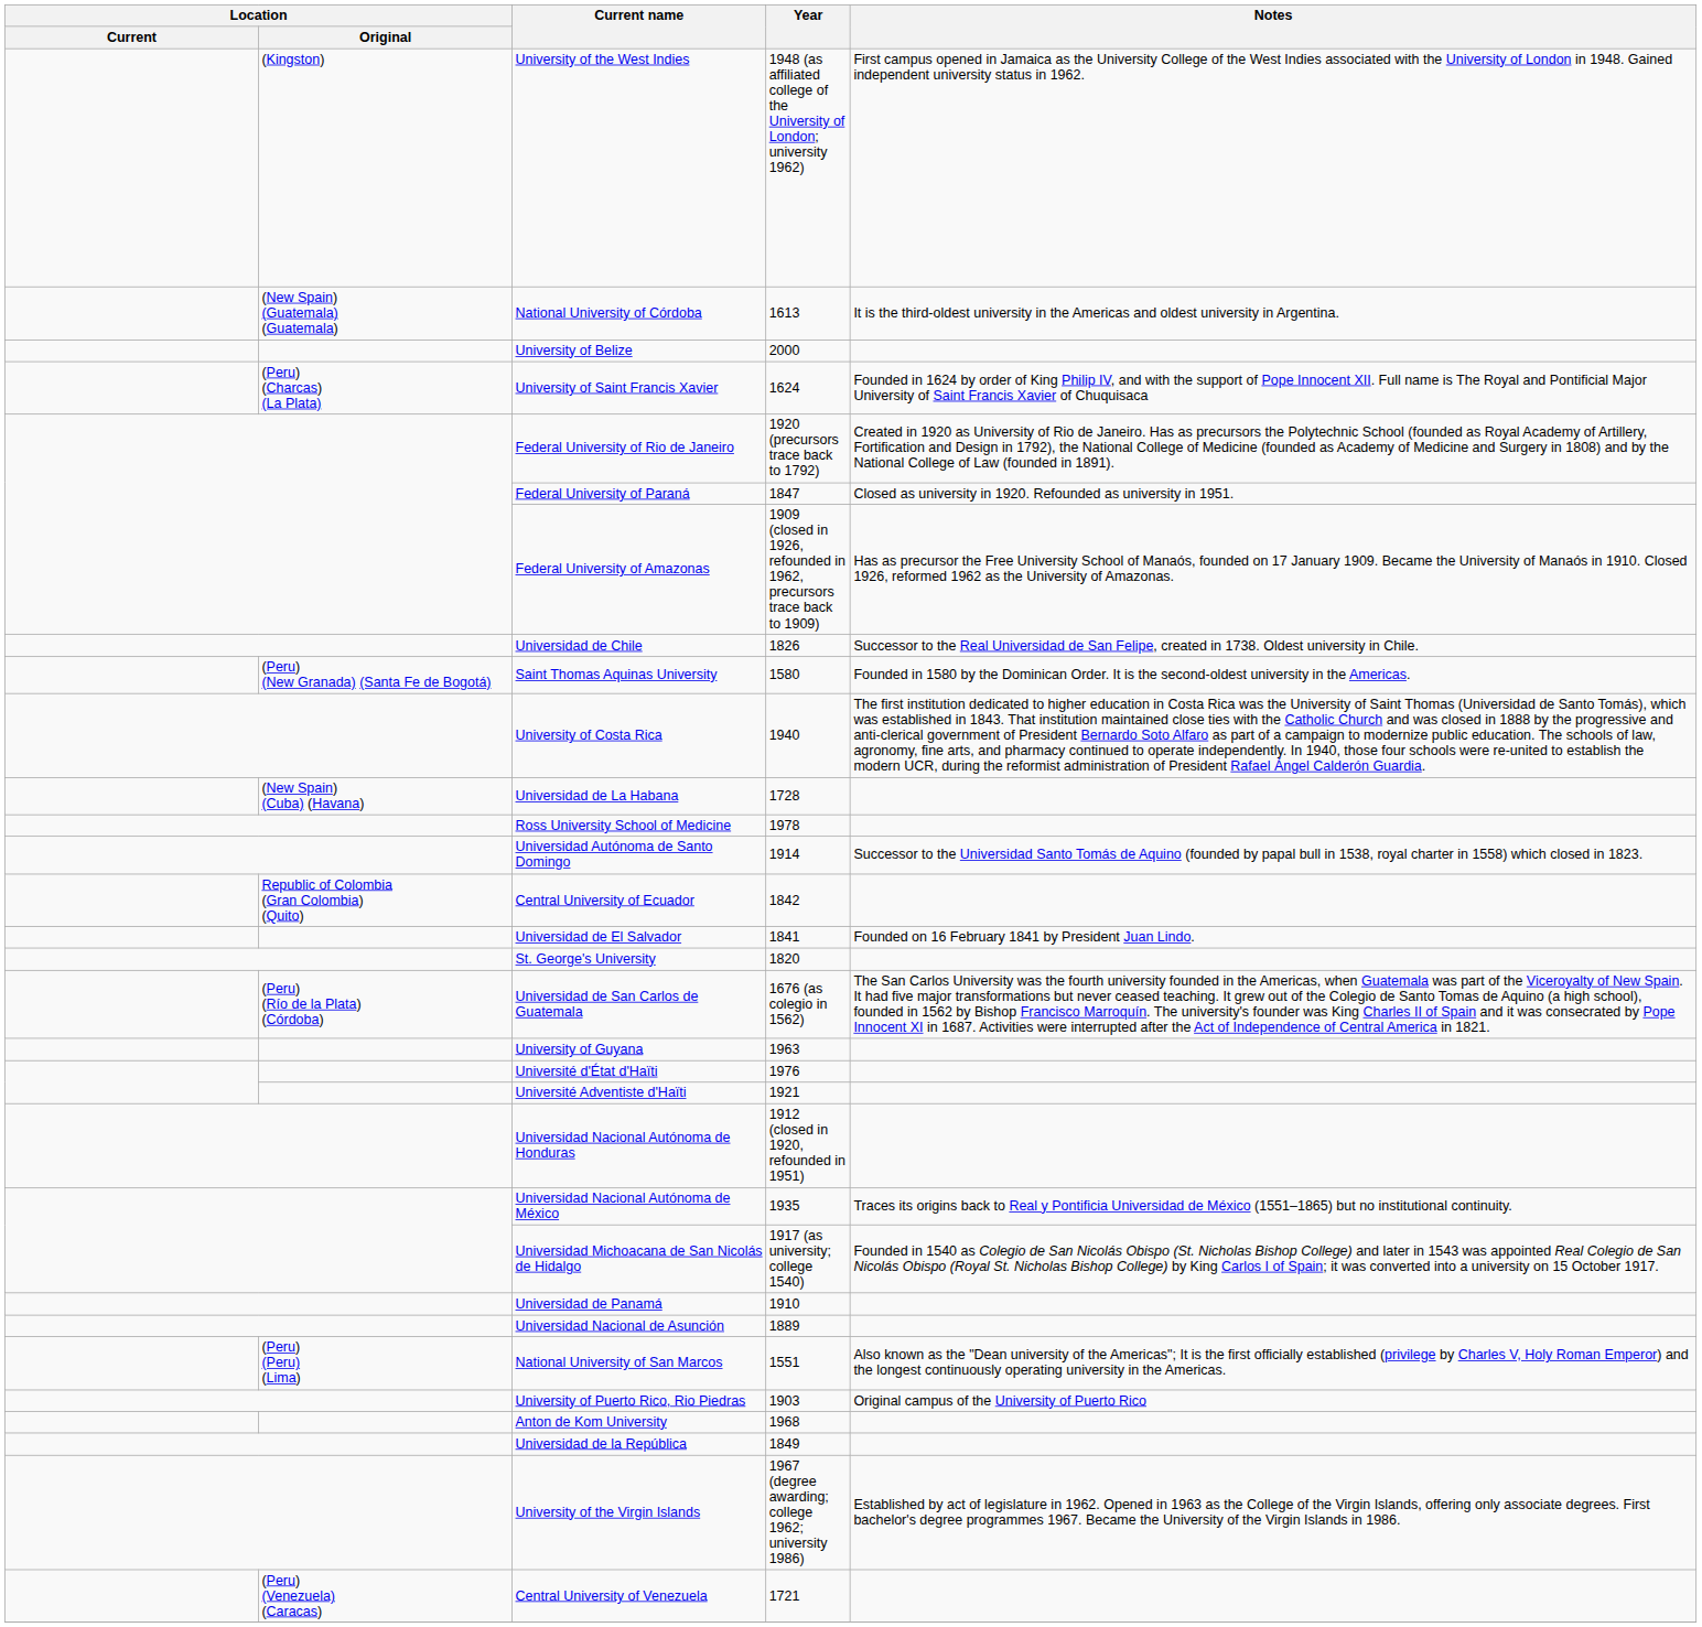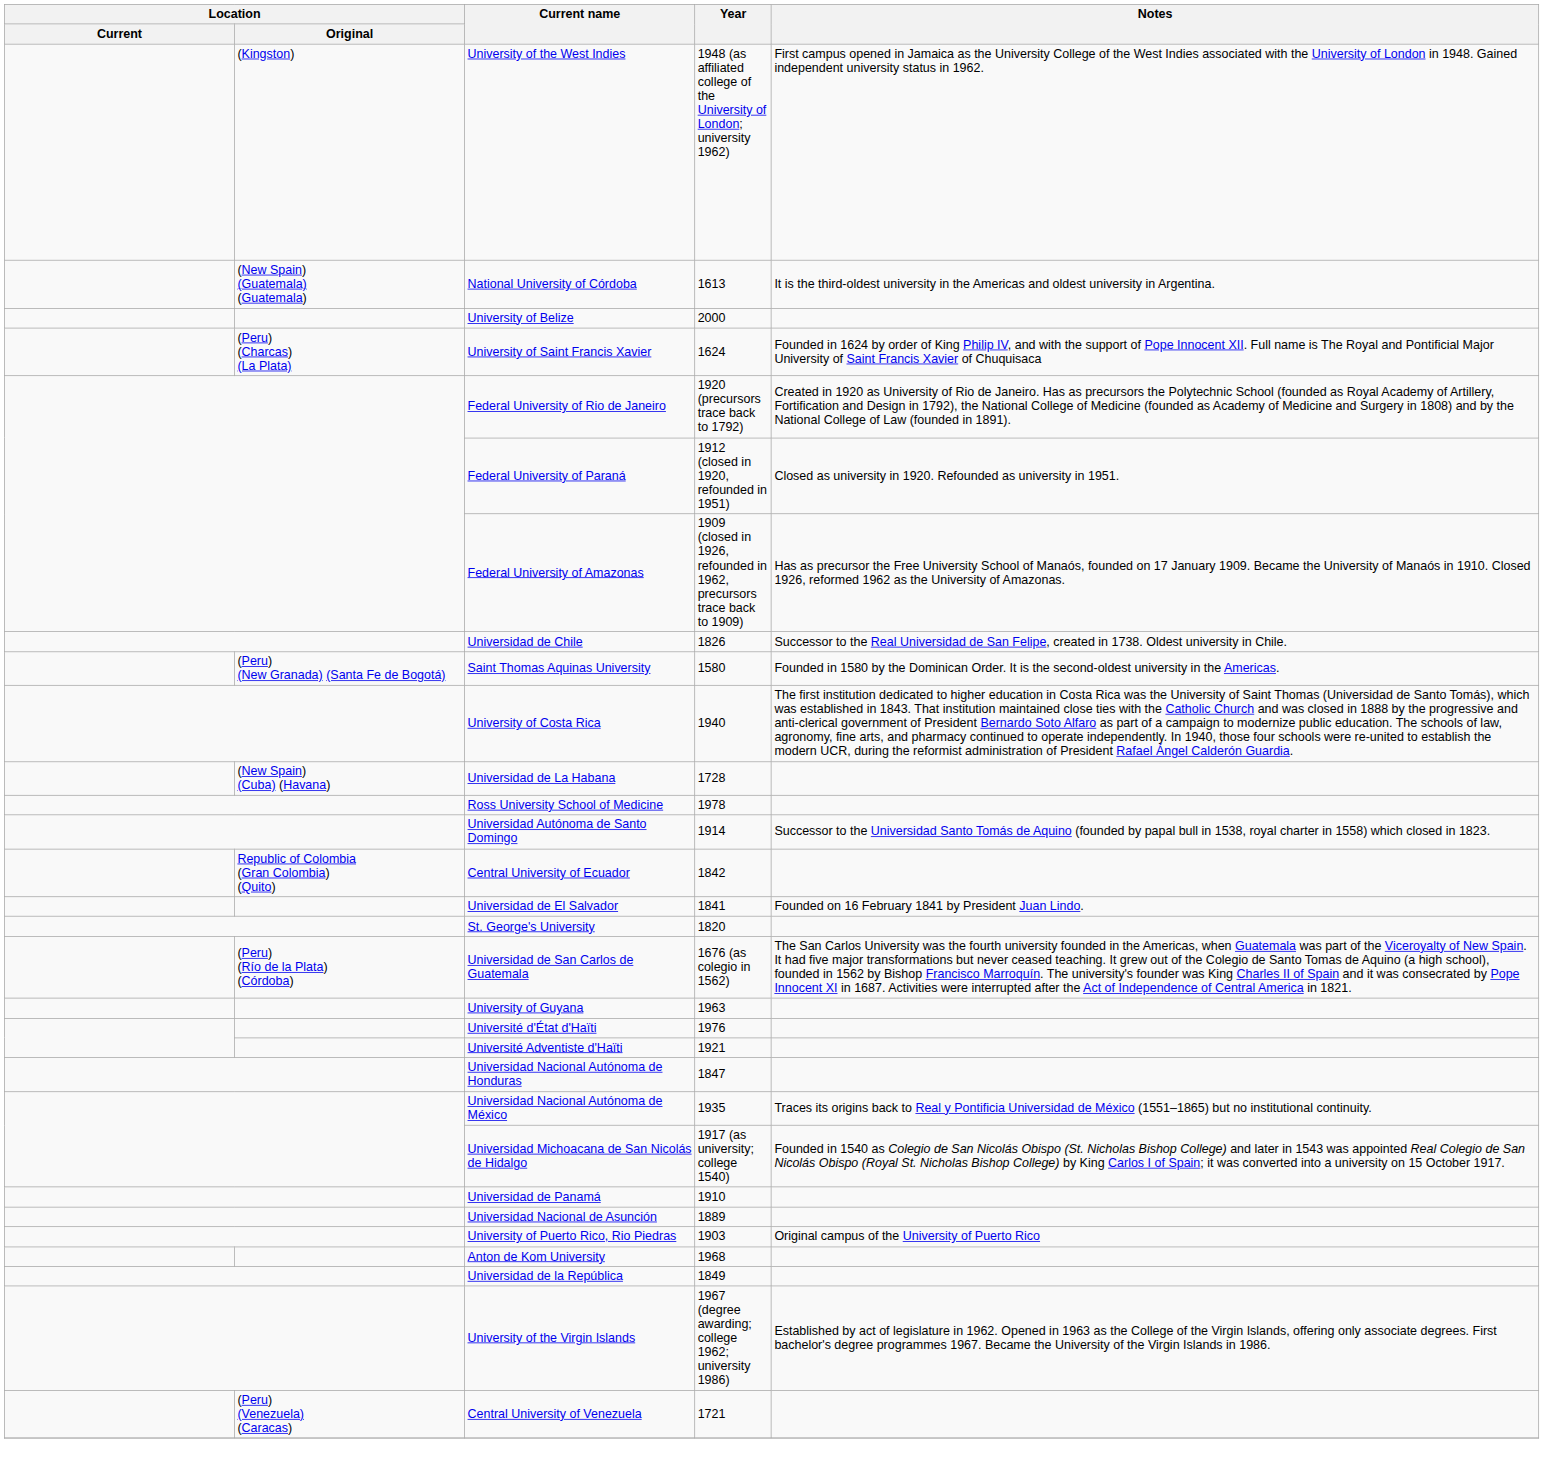Federal University of Paraná | Year: 1847 -> 1912 (closed in 1920, refounded in 1951)
Universidad Nacional Autónoma de Honduras | Year: 1912 (closed in 1920, refounded in 1951) -> 1847
- row: (Peru) (Peru) (Lima) | National University of San Marcos | 1551 | Also known as the "Dean university of the Americas"; It is the first officially established (privilege by Charles V, Holy Roman Emperor) and the longest continuously operating university in the Americas.
